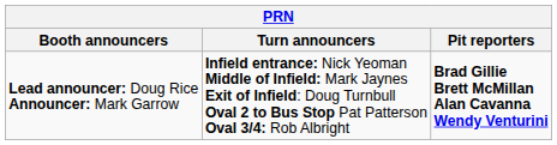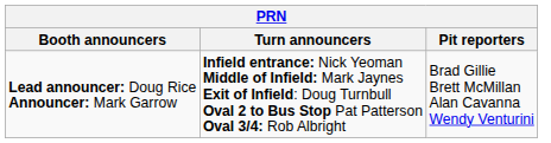Lead announcer: Doug Rice Announcer: Mark Garrow | Pit reporters: bold -> normal
